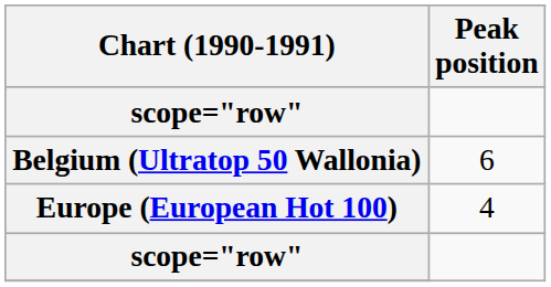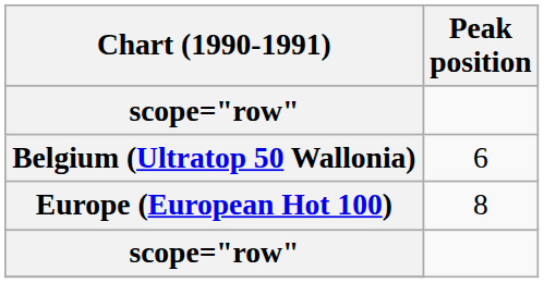Europe (European Hot 100) | Peak position: 4 -> 8
